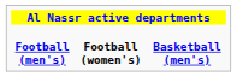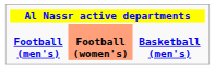Football (men's) | column 2: no background -> lightsalmon background
